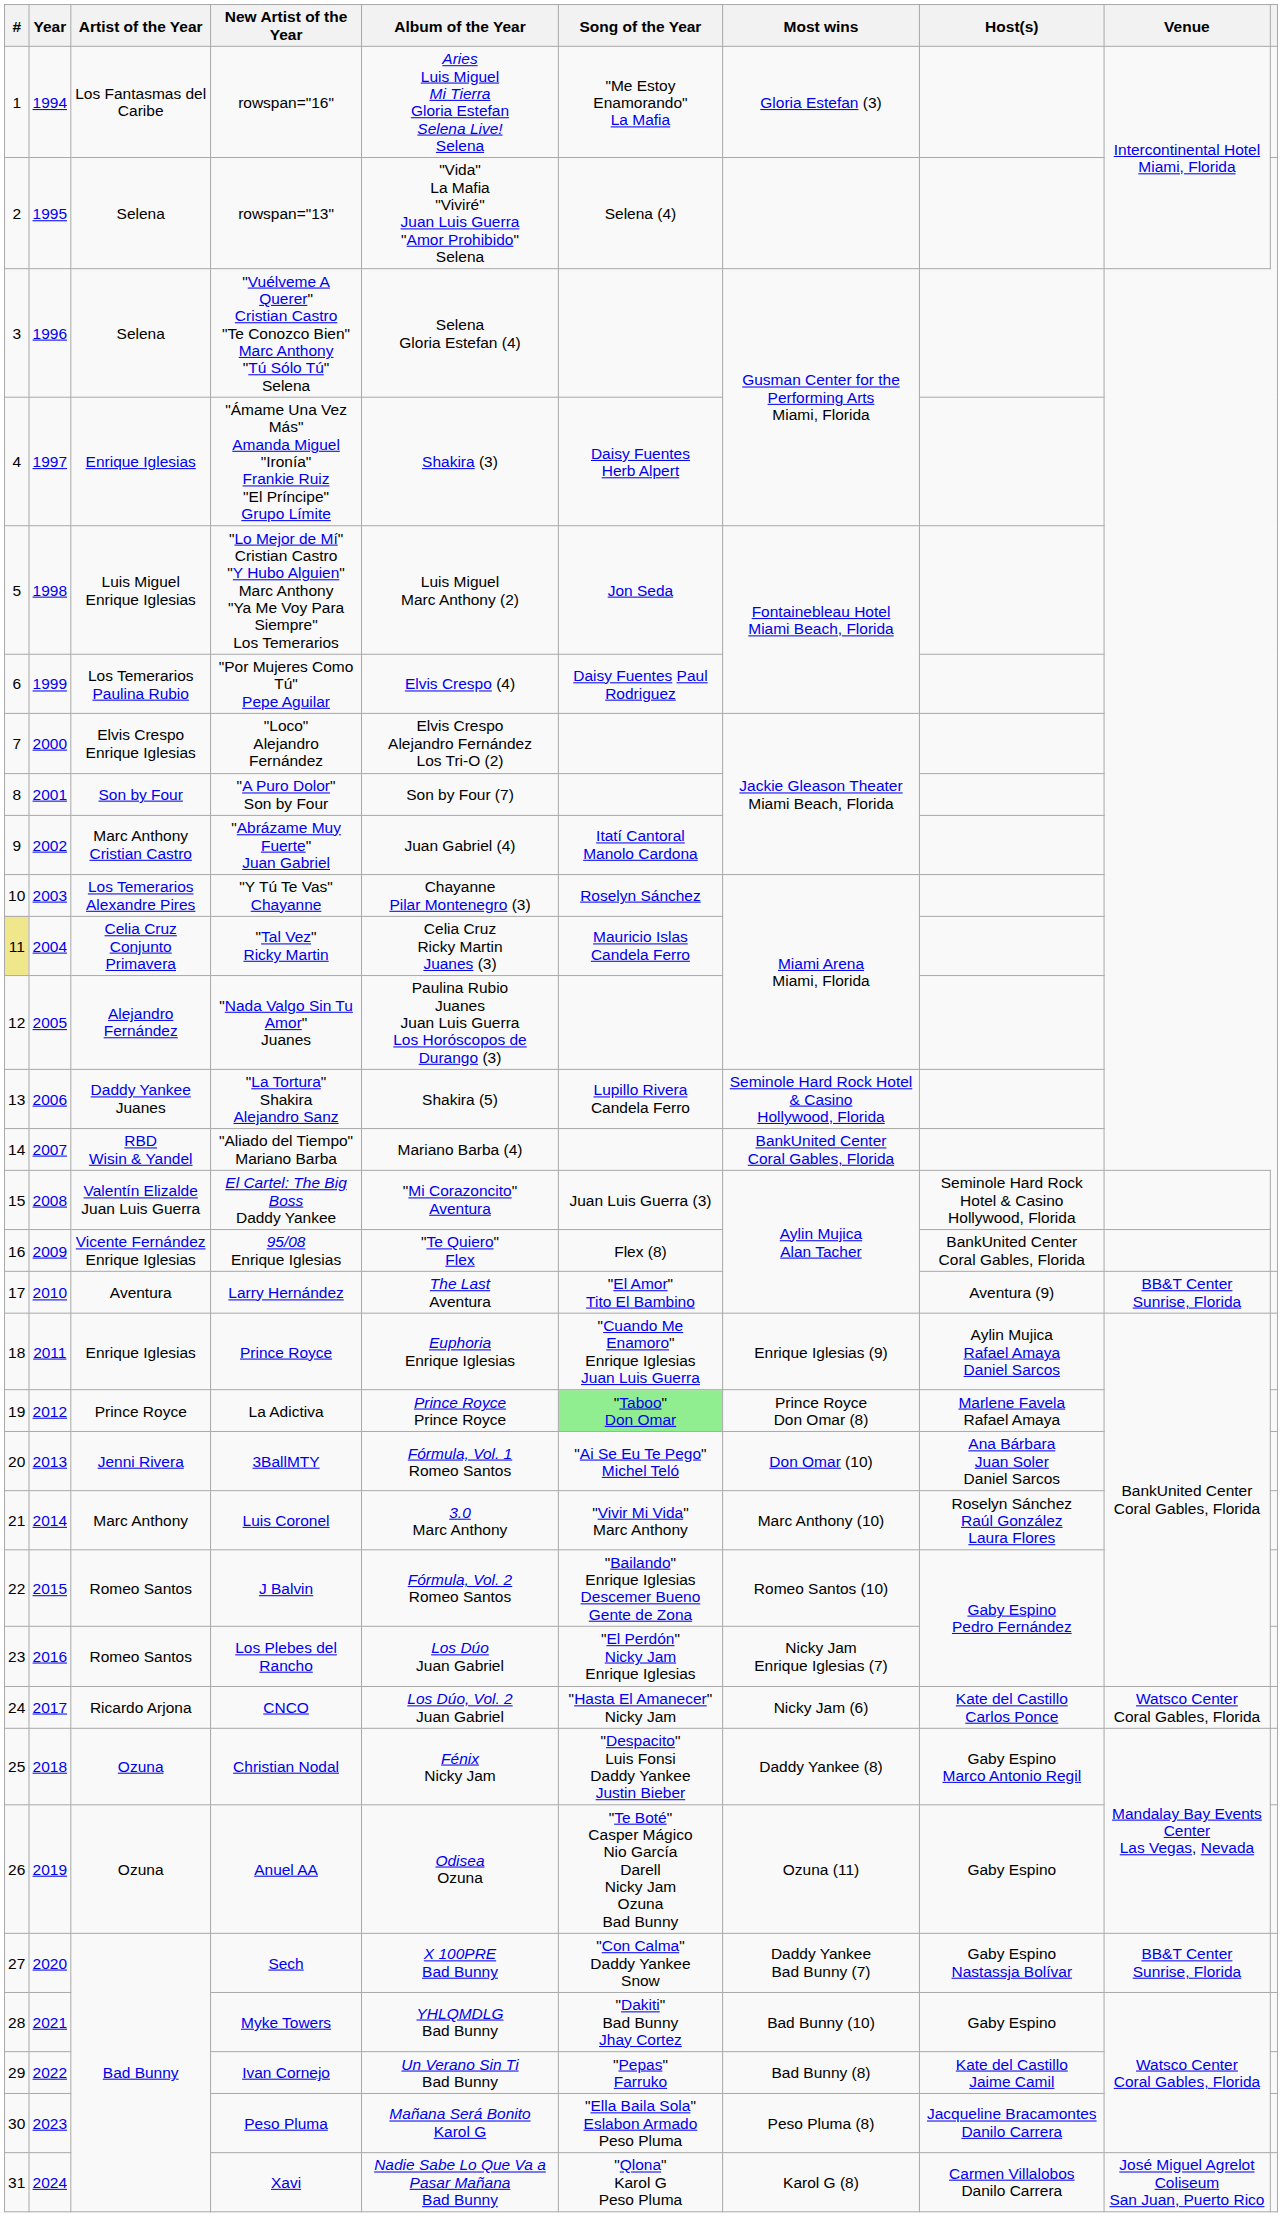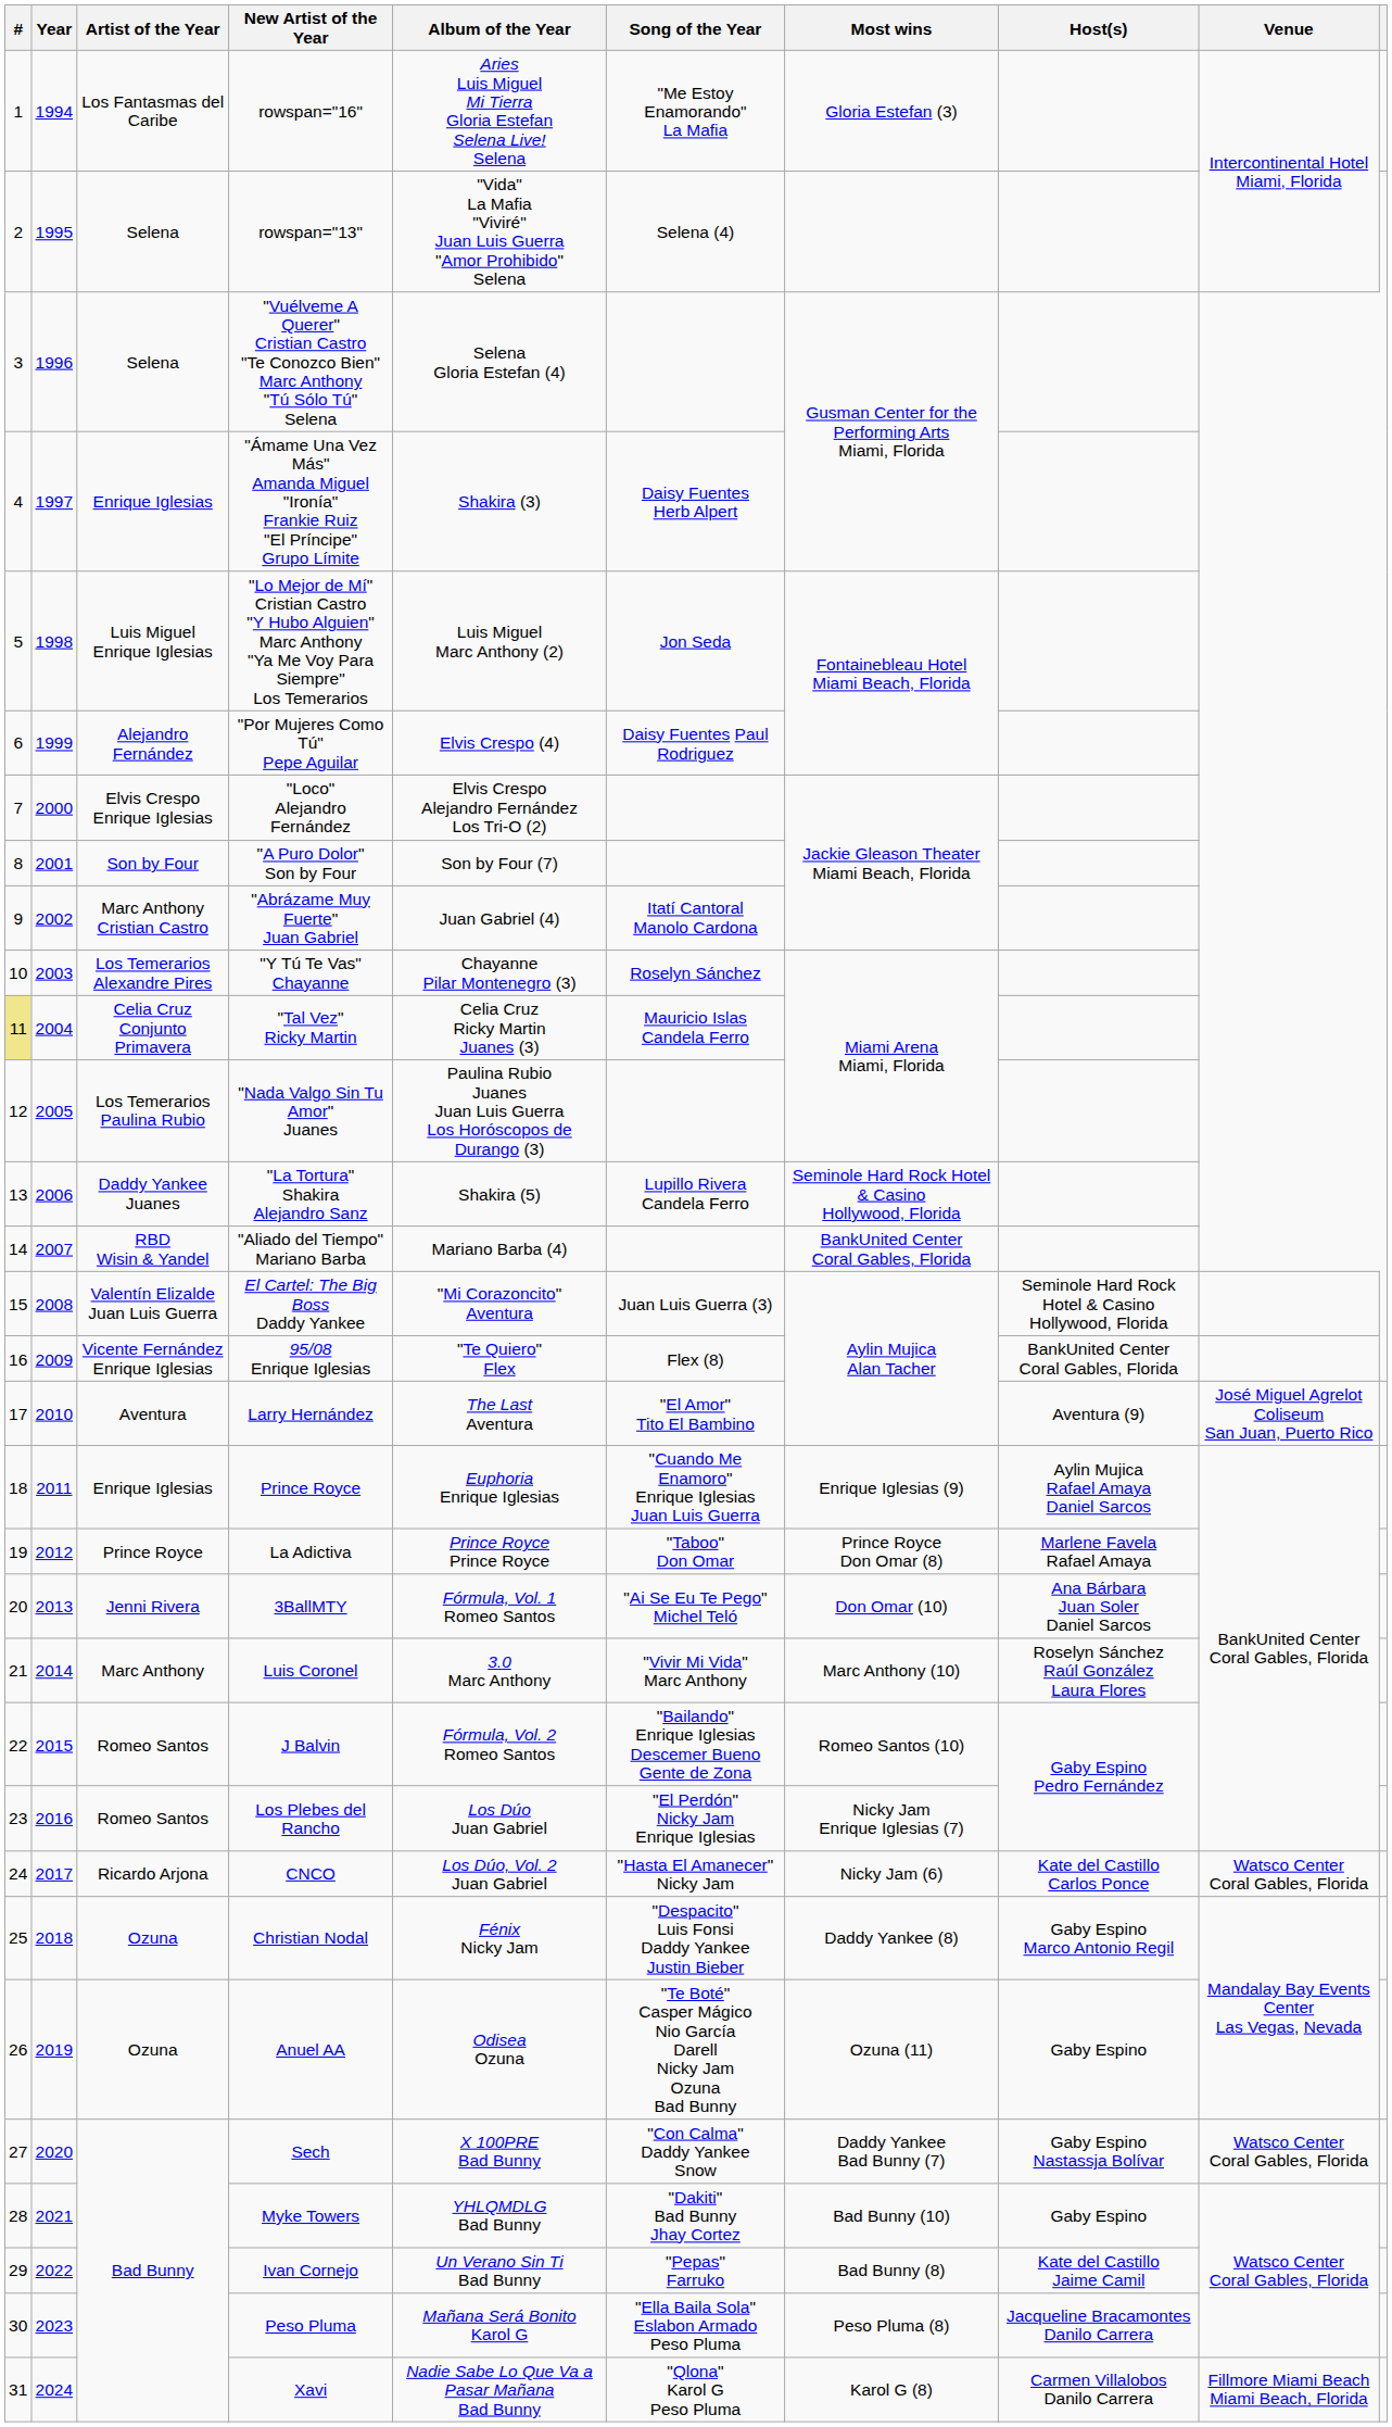"Por Mujeres Como Tú" Pepe Aguilar | Artist of the Year: Los Temerarios Paulina Rubio -> Alejandro Fernández
"Nada Valgo Sin Tu Amor" Juanes | Artist of the Year: Alejandro Fernández -> Los Temerarios Paulina Rubio
Larry Hernández | Venue: BB&T Center Sunrise, Florida -> José Miguel Agrelot Coliseum San Juan, Puerto Rico
La Adictiva | Song of the Year: lightgreen background -> no background
Sech | Venue: BB&T Center Sunrise, Florida -> Watsco Center Coral Gables, Florida
Xavi | Venue: José Miguel Agrelot Coliseum San Juan, Puerto Rico -> Fillmore Miami Beach Miami Beach, Florida
